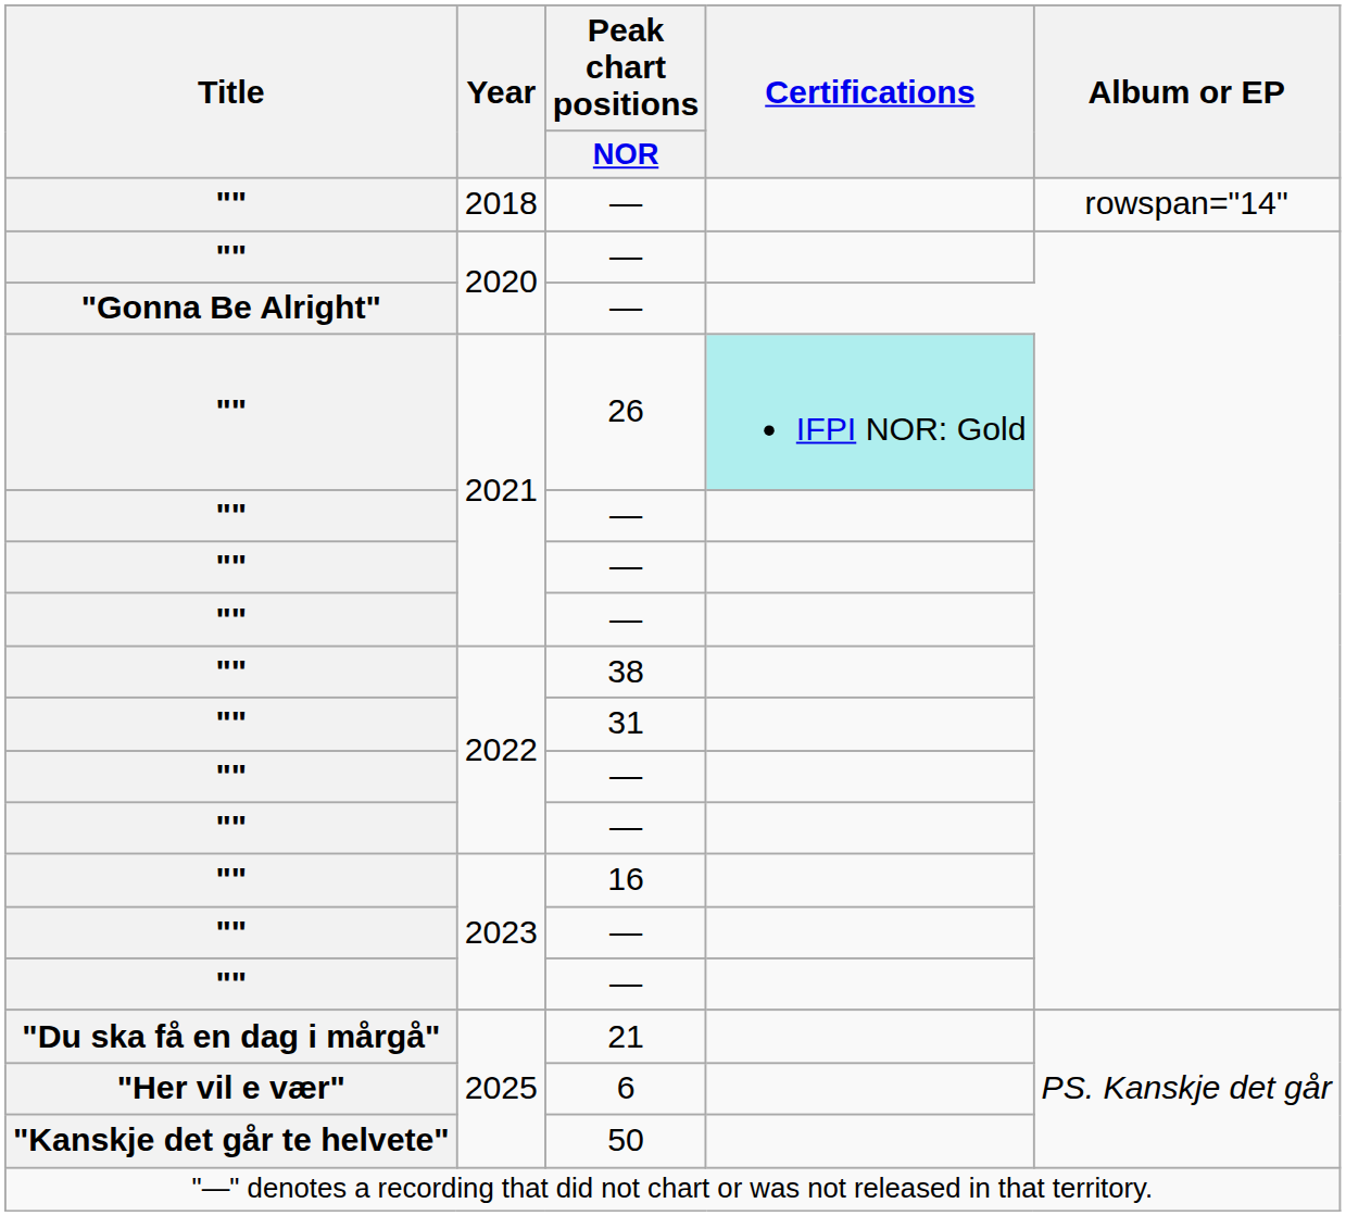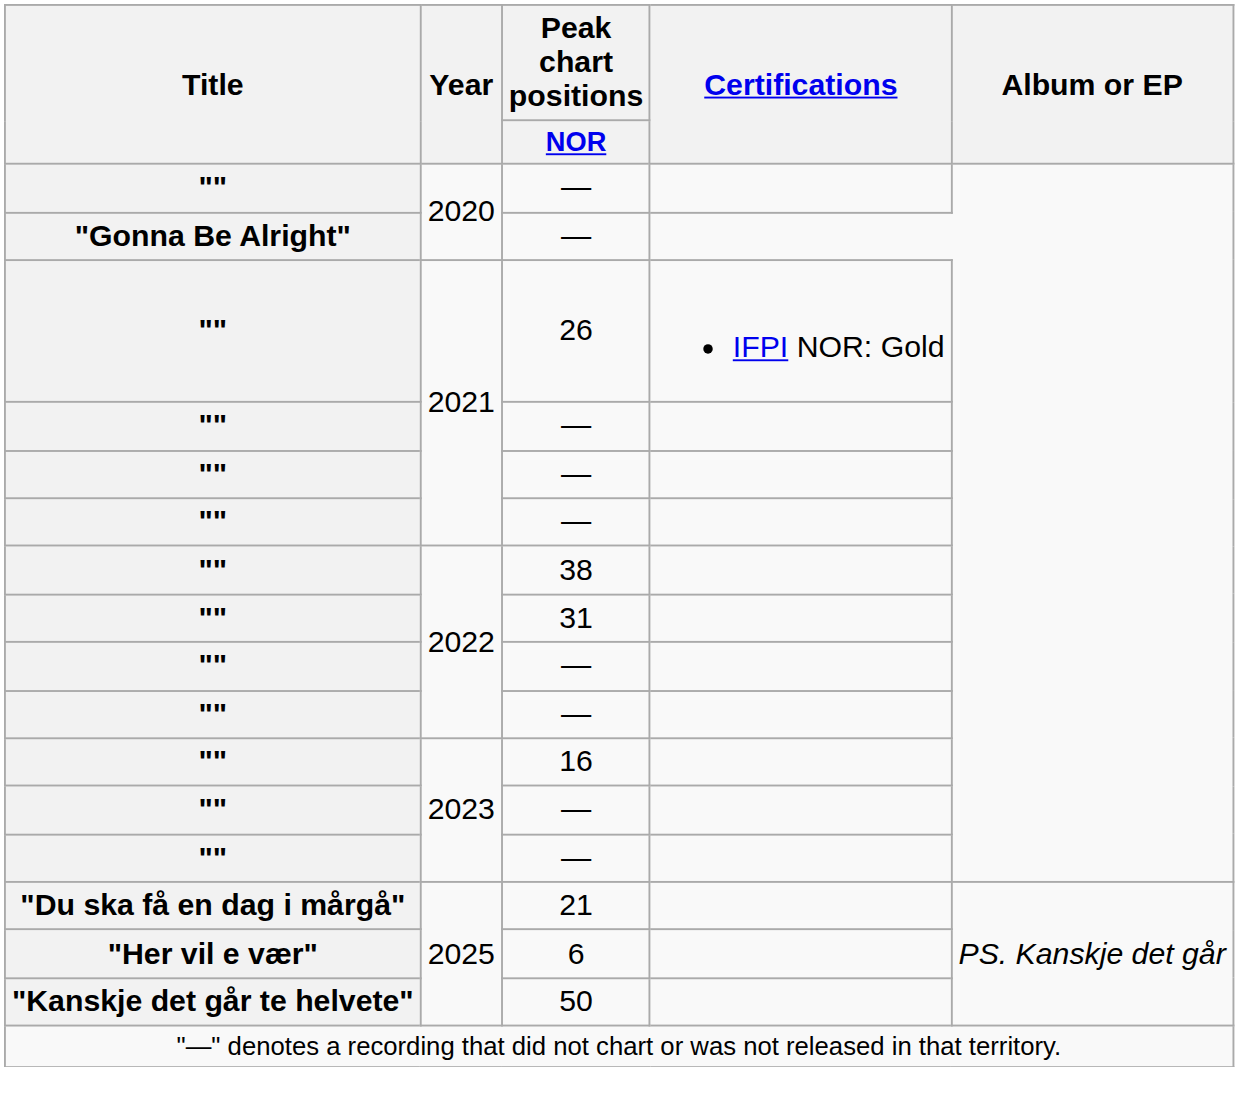- row: "" | 2018 | — | rowspan="14"
26 | Certifications: paleturquoise background -> no background
